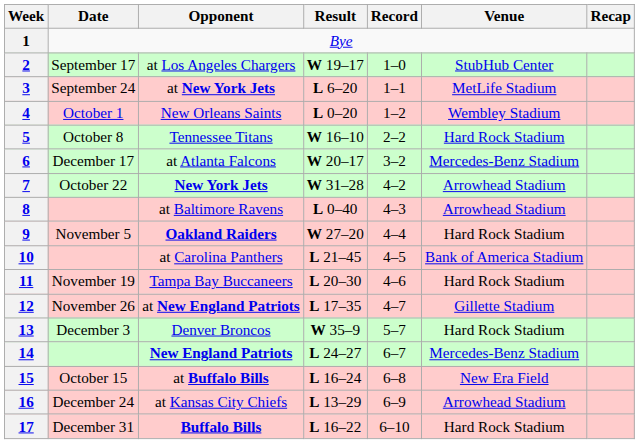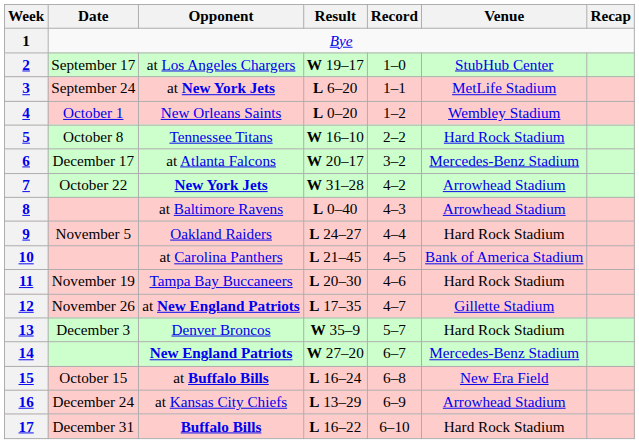9 | Opponent: bold -> normal
9 | Result: W 27–20 -> L 24–27
14 | Result: L 24–27 -> W 27–20
